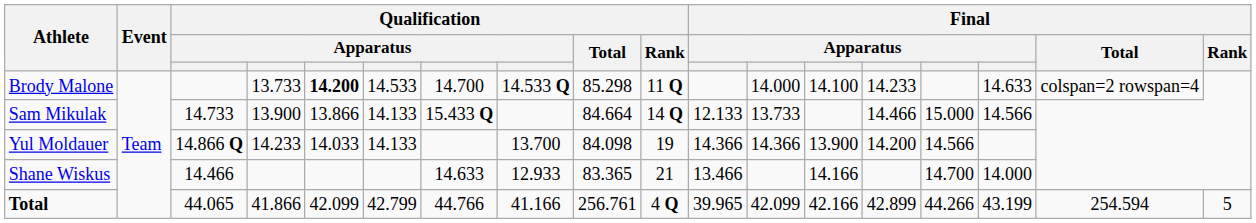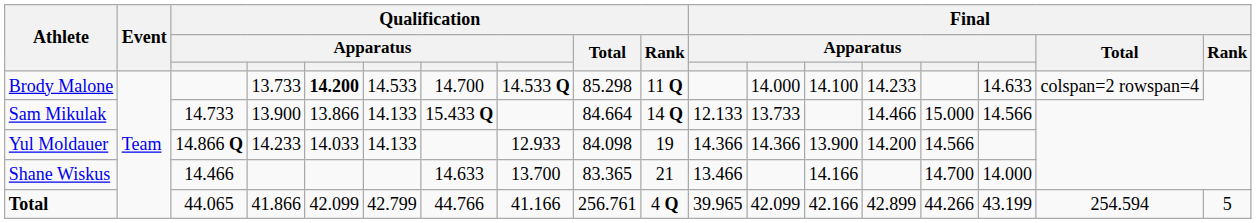Yul Moldauer | column 8: 13.700 -> 12.933
Shane Wiskus | column 8: 12.933 -> 13.700
